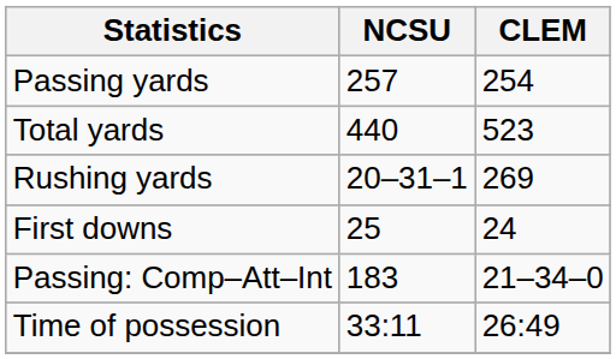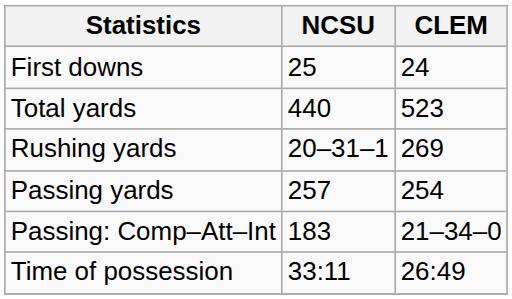rows swapped: First downs <-> Passing yards
